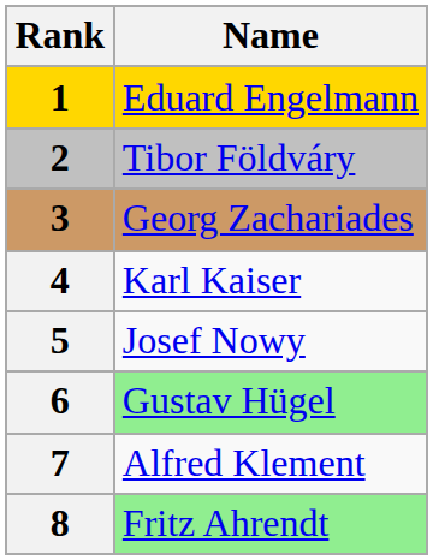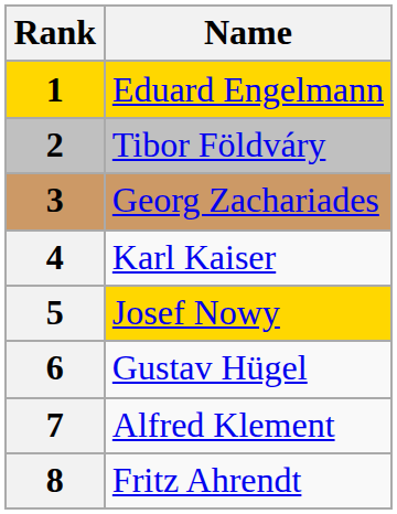Josef Nowy | Name: no background -> gold background
Gustav Hügel | Name: lightgreen background -> no background
Fritz Ahrendt | Name: lightgreen background -> no background
